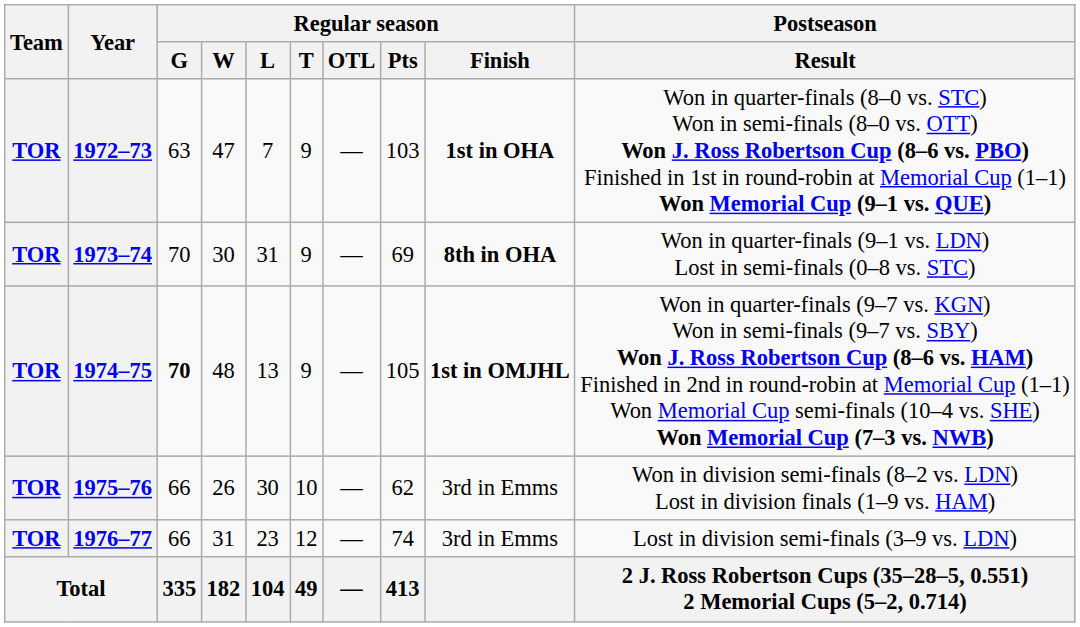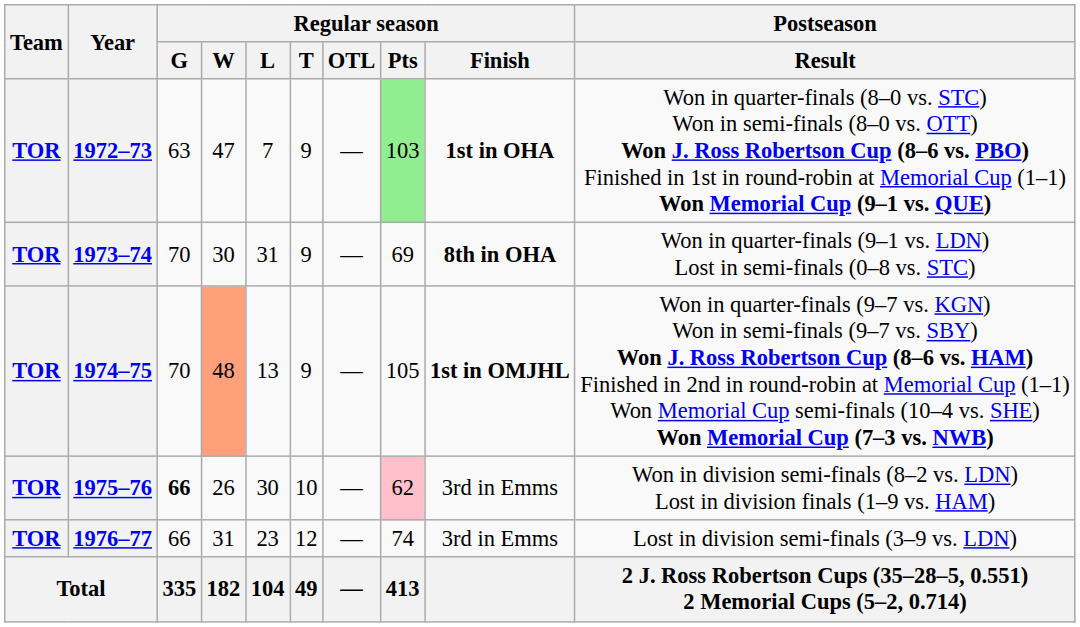1972–73 | Regular season / Pts: no background -> lightgreen background
1974–75 | Regular season / G: bold -> normal
1974–75 | Regular season / W: no background -> lightsalmon background
1975–76 | Regular season / G: normal -> bold
1975–76 | Regular season / Pts: no background -> pink background
